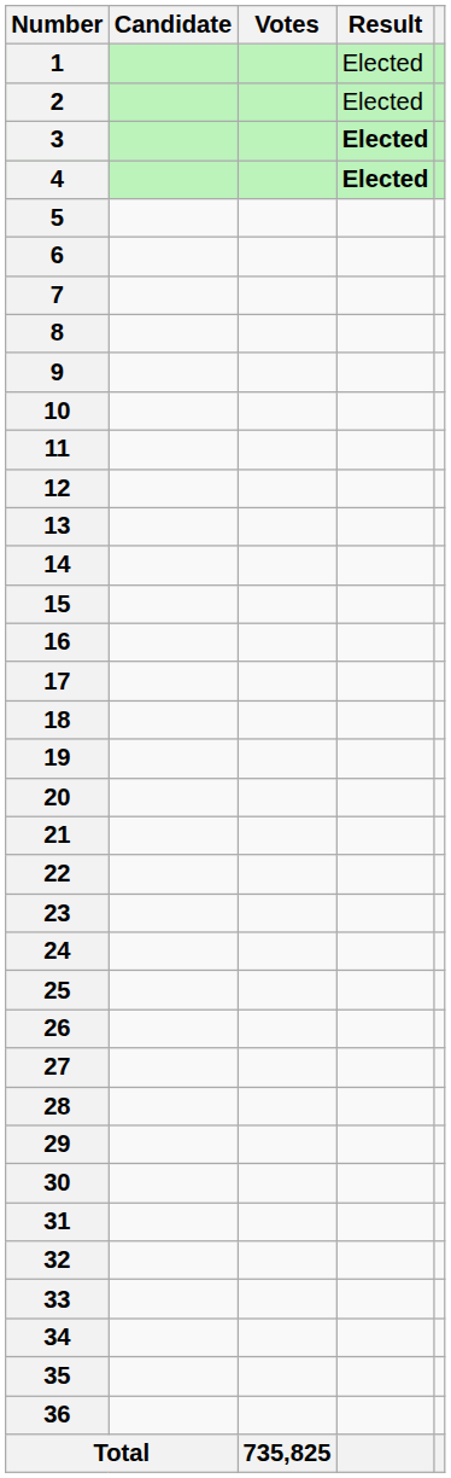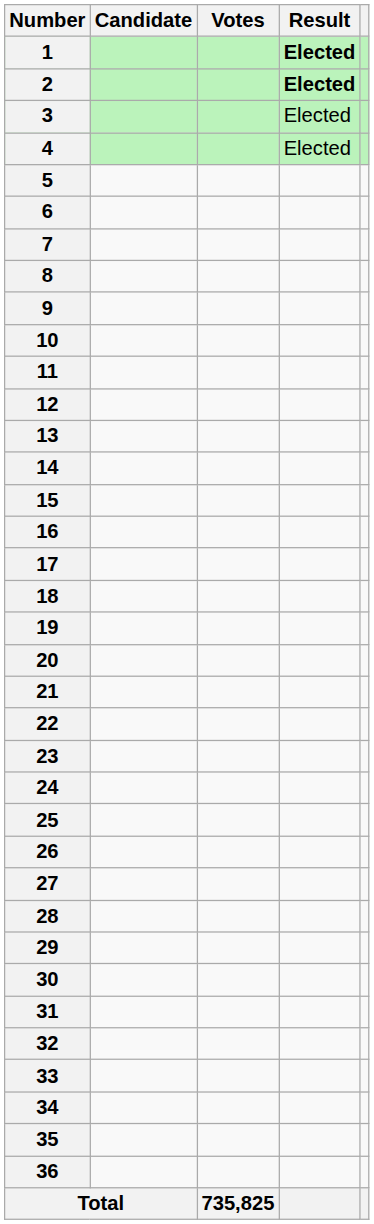1 | Result: normal -> bold
2 | Result: normal -> bold
3 | Result: bold -> normal
4 | Result: bold -> normal
